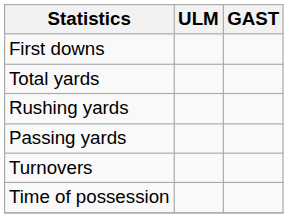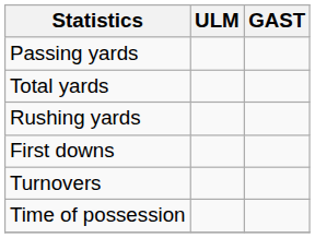rows swapped: First downs <-> Passing yards
